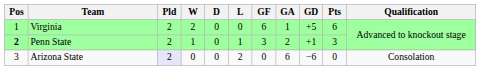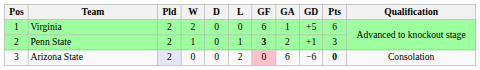Penn State | Pos: bold -> normal
Penn State | GF: normal -> bold
Arizona State | GF: no background -> pink background
Arizona State | Pts: normal -> bold
